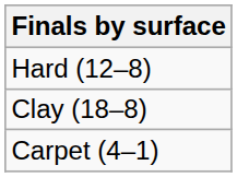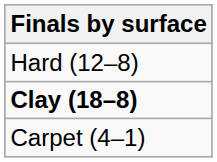row 3 | column 1: normal -> bold
